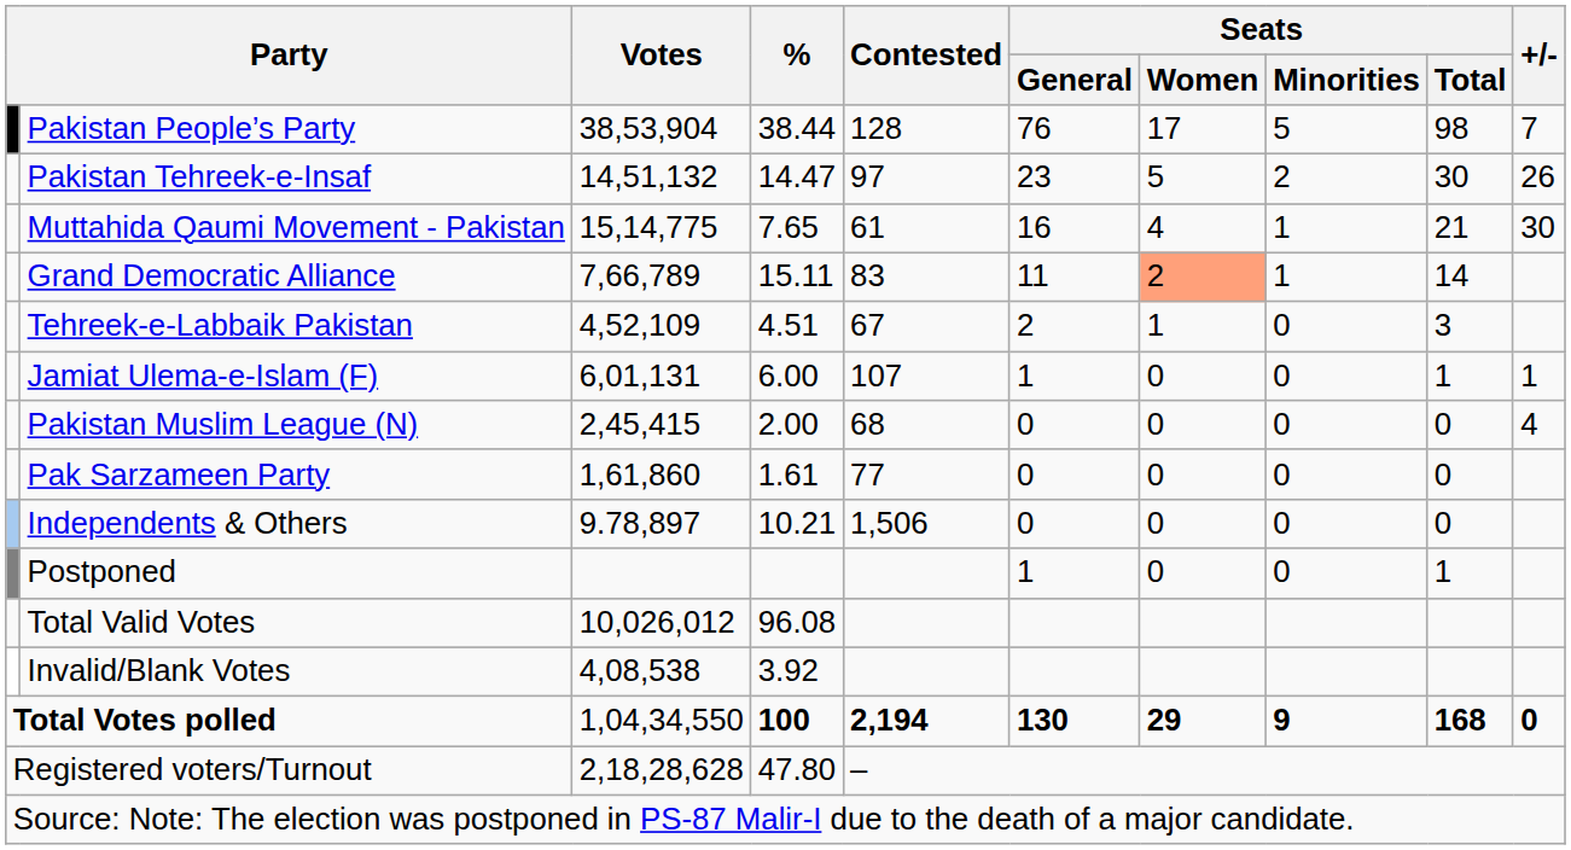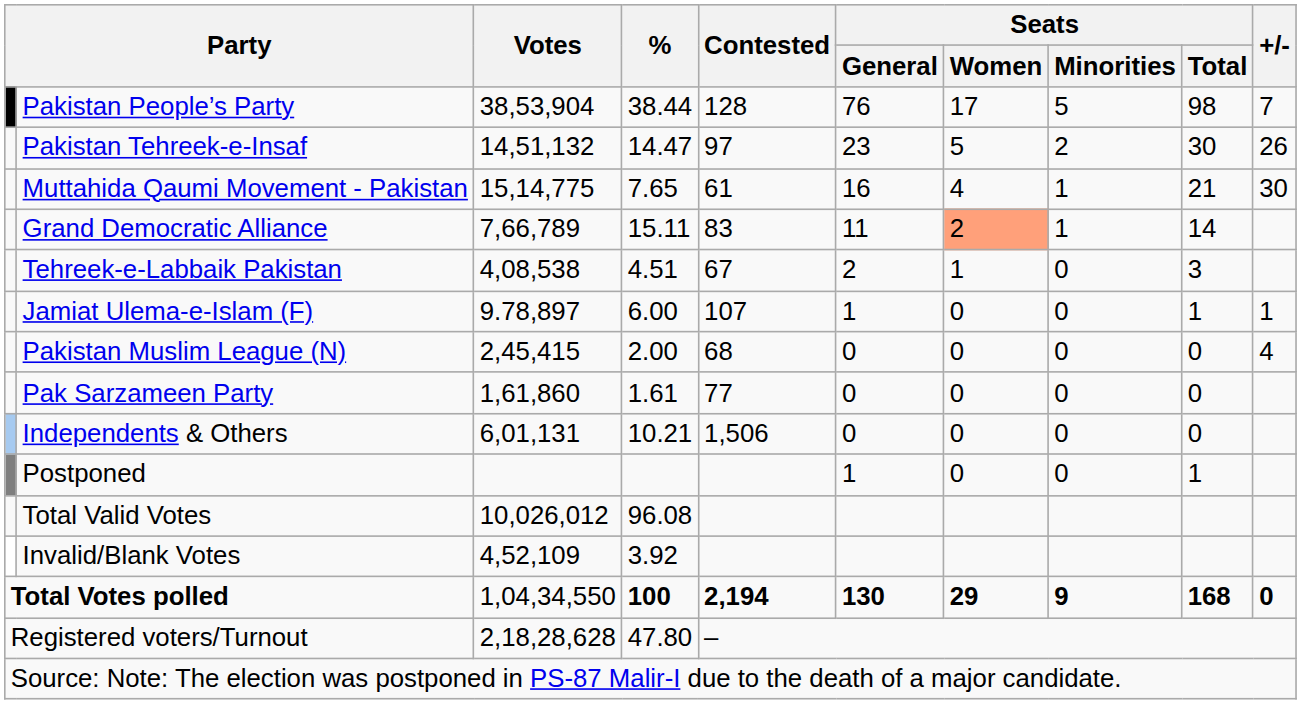Tehreek-e-Labbaik Pakistan | Votes: 4,52,109 -> 4,08,538
Jamiat Ulema-e-Islam (F) | Votes: 6,01,131 -> 9.78,897
Independents & Others | Votes: 9.78,897 -> 6,01,131
Invalid/Blank Votes | Votes: 4,08,538 -> 4,52,109
